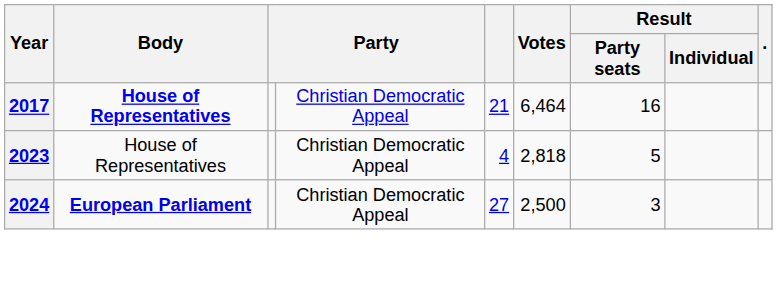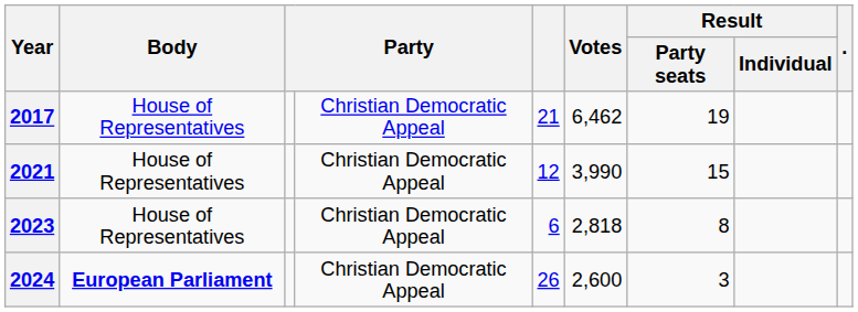2017 | Body: bold -> normal
2017 | Votes: 6,464 -> 6,462
2017 | Result / Party seats: 16 -> 19
+ row: 2021 | House of Representatives | Christian Democratic Appeal | 12 | 3,990 | 15
2023 | column 5: 4 -> 6
2023 | Result / Party seats: 5 -> 8
2024 | column 5: 27 -> 26
2024 | Votes: 2,500 -> 2,600
